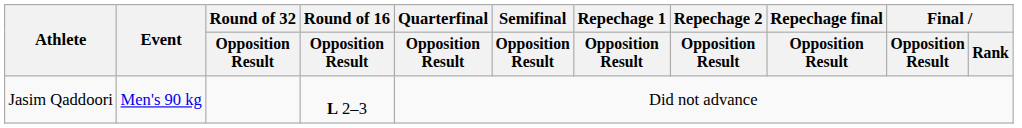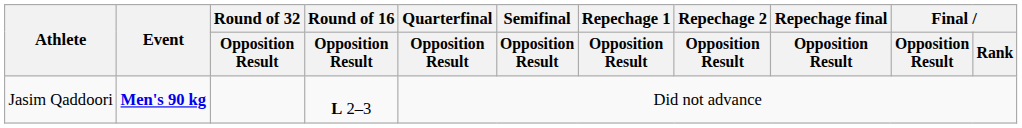Jasim Qaddoori | Event: normal -> bold
